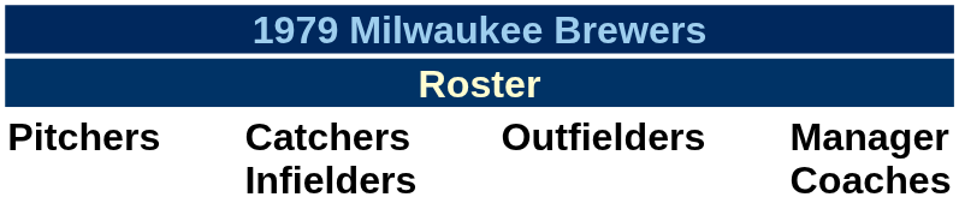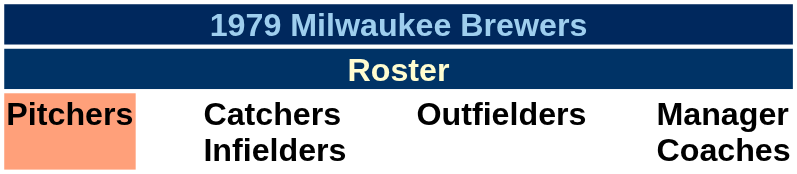Pitchers | column 1: no background -> lightsalmon background
